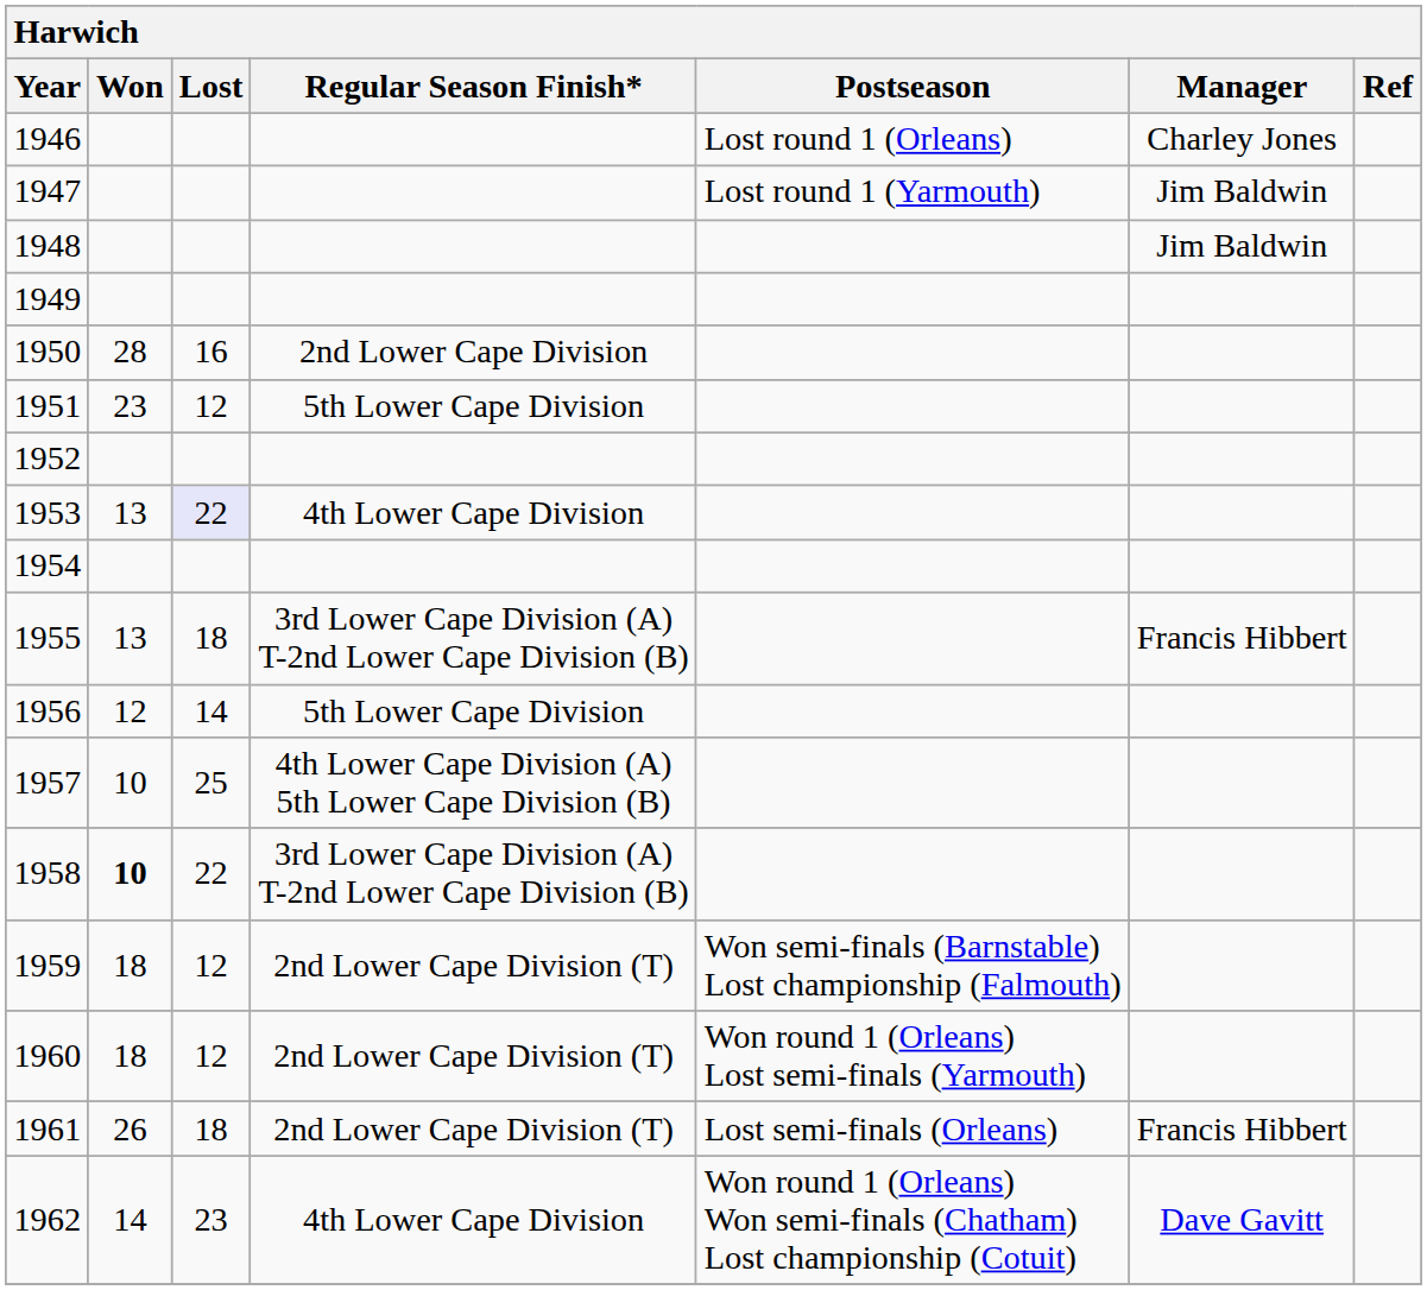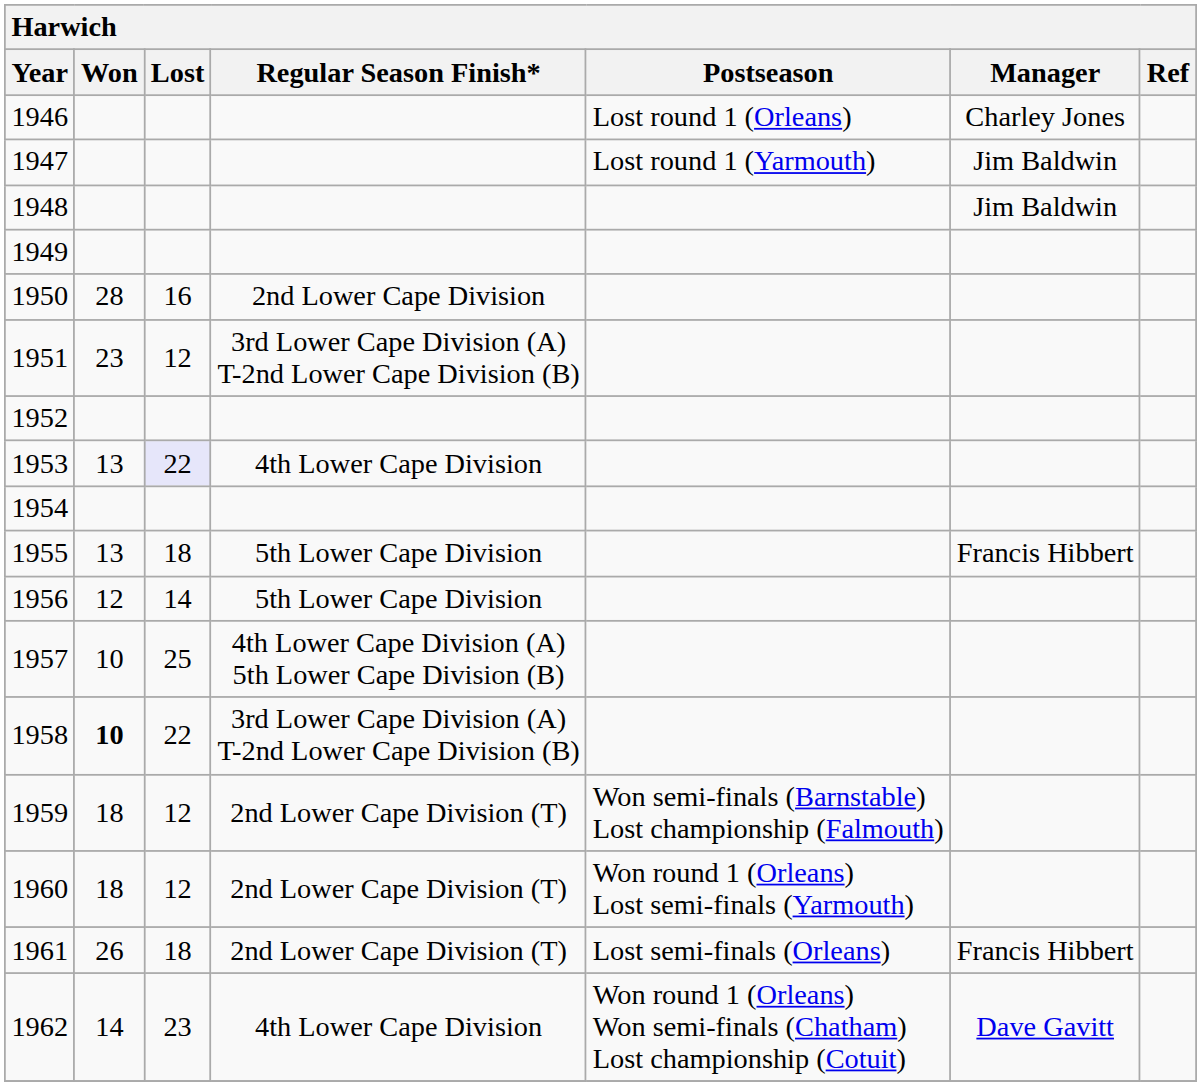1951 | Regular Season Finish*: 5th Lower Cape Division -> 3rd Lower Cape Division (A) T-2nd Lower Cape Division (B)
1955 | Regular Season Finish*: 3rd Lower Cape Division (A) T-2nd Lower Cape Division (B) -> 5th Lower Cape Division
